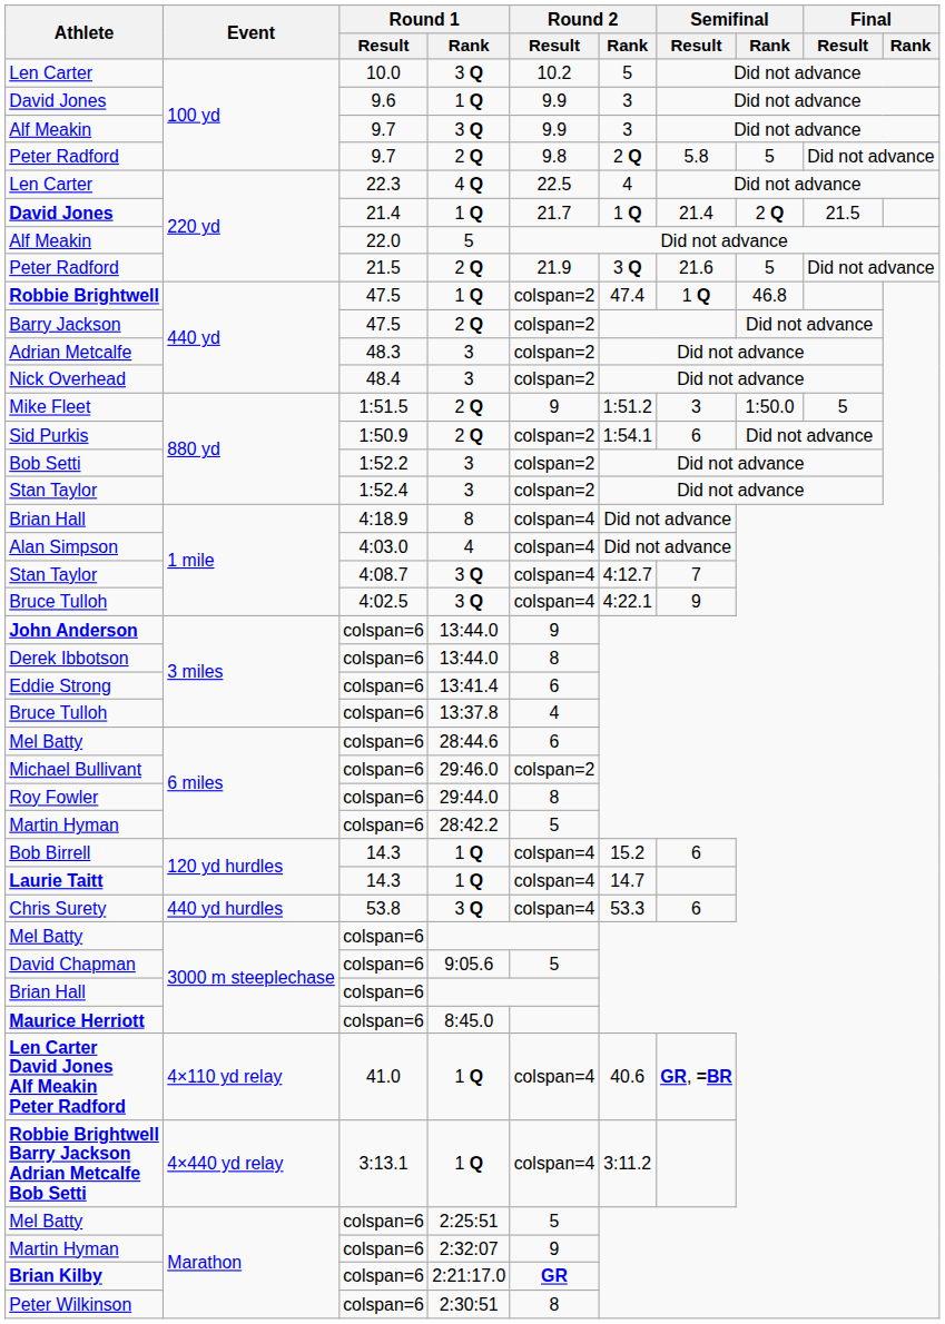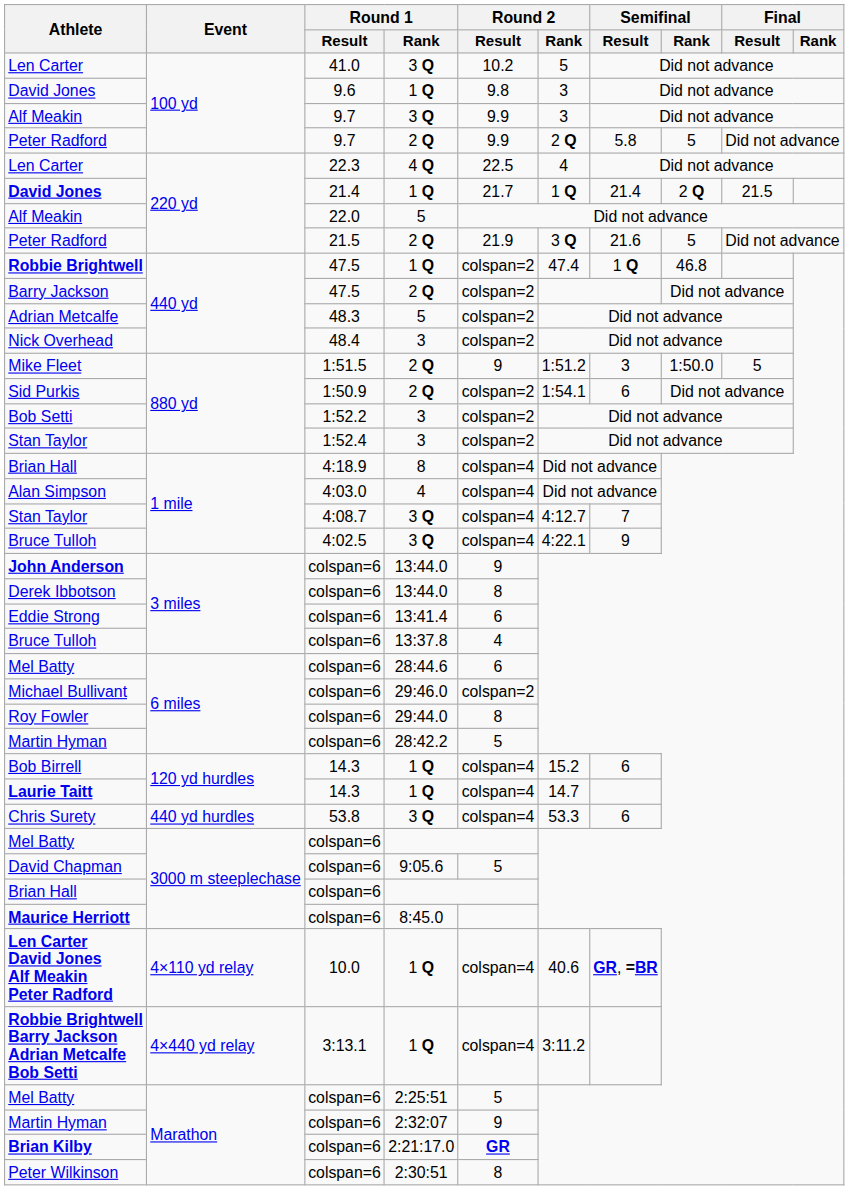Len Carter / 100 yd | Round 1 / Result: 10.0 -> 41.0
David Jones / 100 yd | Round 2 / Result: 9.9 -> 9.8
Peter Radford / 100 yd | Round 2 / Result: 9.8 -> 9.9
Adrian Metcalfe | Round 1 / Rank: 3 -> 5
Len Carter David Jones Alf Meakin Peter Radford | Round 1 / Result: 41.0 -> 10.0
